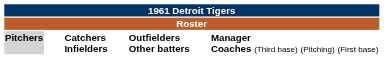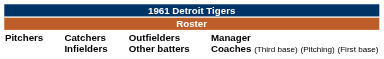Pitchers | column 1: lightgrey background -> no background
